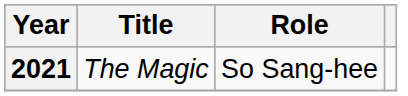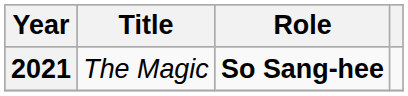2021 | Role: normal -> bold
